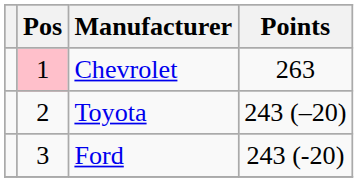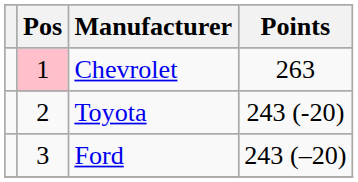Toyota | Points: 243 (–20) -> 243 (-20)
Ford | Points: 243 (-20) -> 243 (–20)
